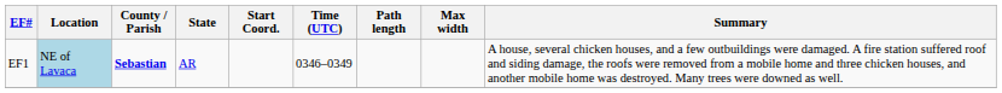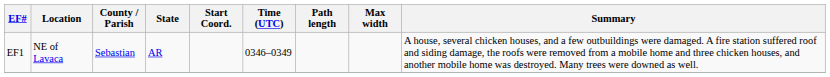EF1 | Location: lightblue background -> no background
EF1 | County / Parish: bold -> normal
